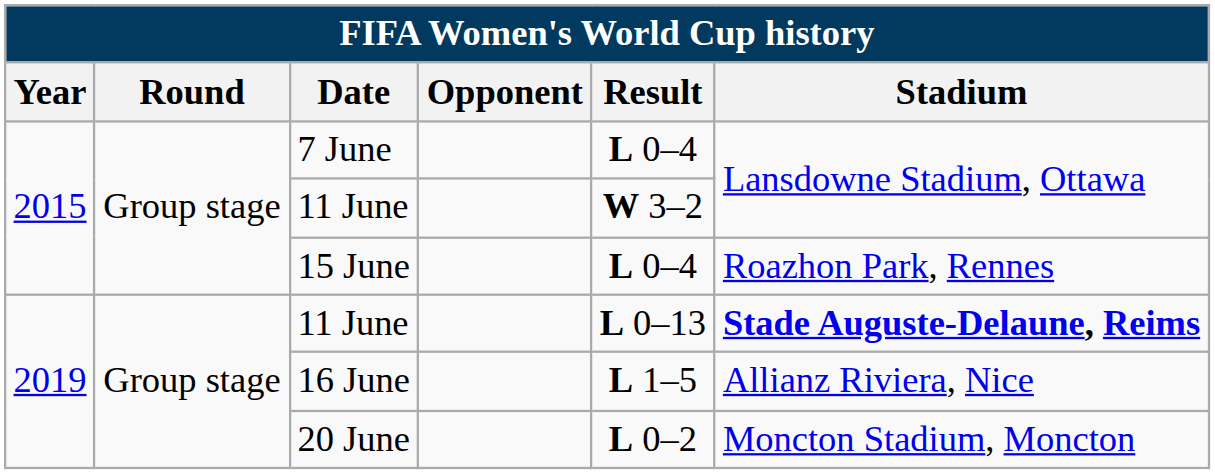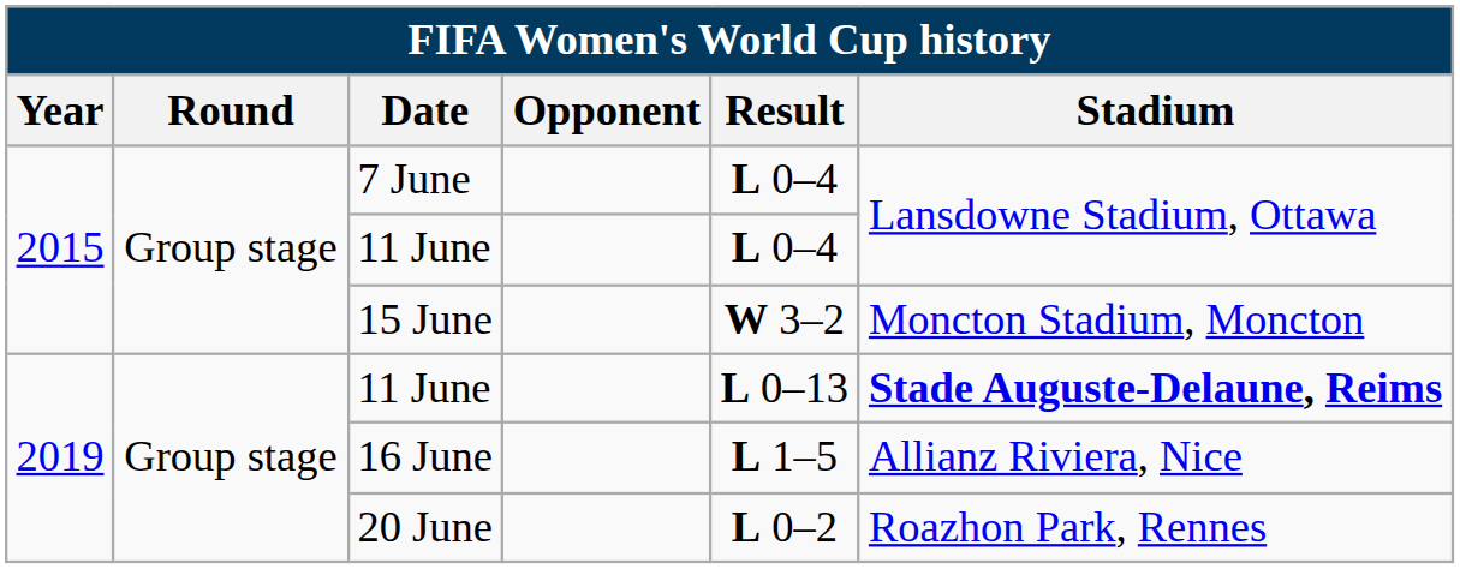2015 / 11 June | Result: W 3–2 -> L 0–4
15 June | Result: L 0–4 -> W 3–2
15 June | Stadium: Roazhon Park, Rennes -> Moncton Stadium, Moncton
20 June | Stadium: Moncton Stadium, Moncton -> Roazhon Park, Rennes
